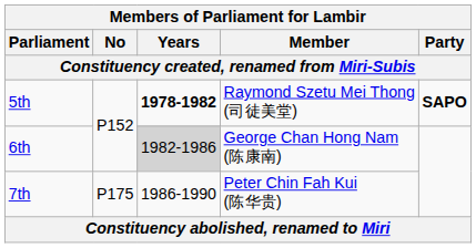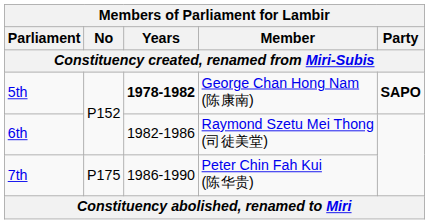5th | Member: Raymond Szetu Mei Thong (司徒美堂) -> George Chan Hong Nam (陈康南)
6th | Years: lightgrey background -> no background
6th | Member: George Chan Hong Nam (陈康南) -> Raymond Szetu Mei Thong (司徒美堂)
